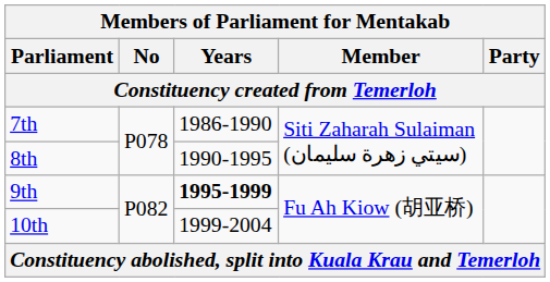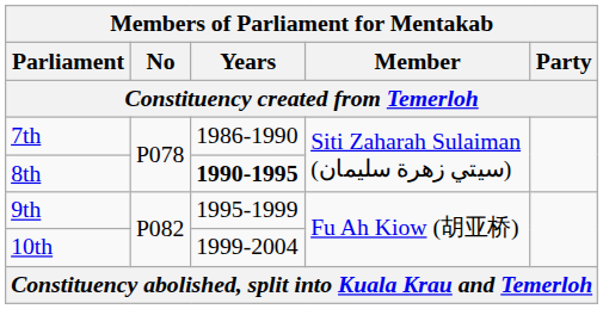8th | Years: normal -> bold
9th | Years: bold -> normal
